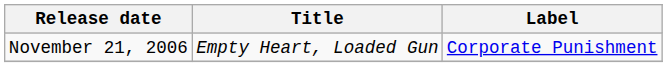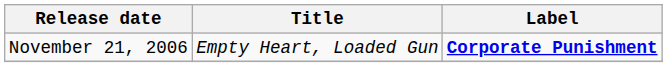November 21, 2006 | Label: normal -> bold
